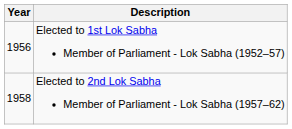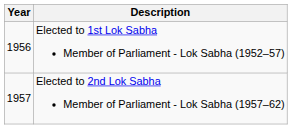row 3 | Year: 1958 -> 1957
